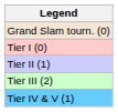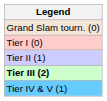row 5 | column 1: normal -> bold
